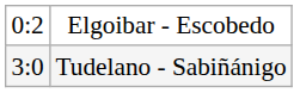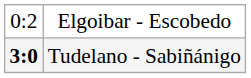Tudelano - Sabiñánigo | column 1: normal -> bold
